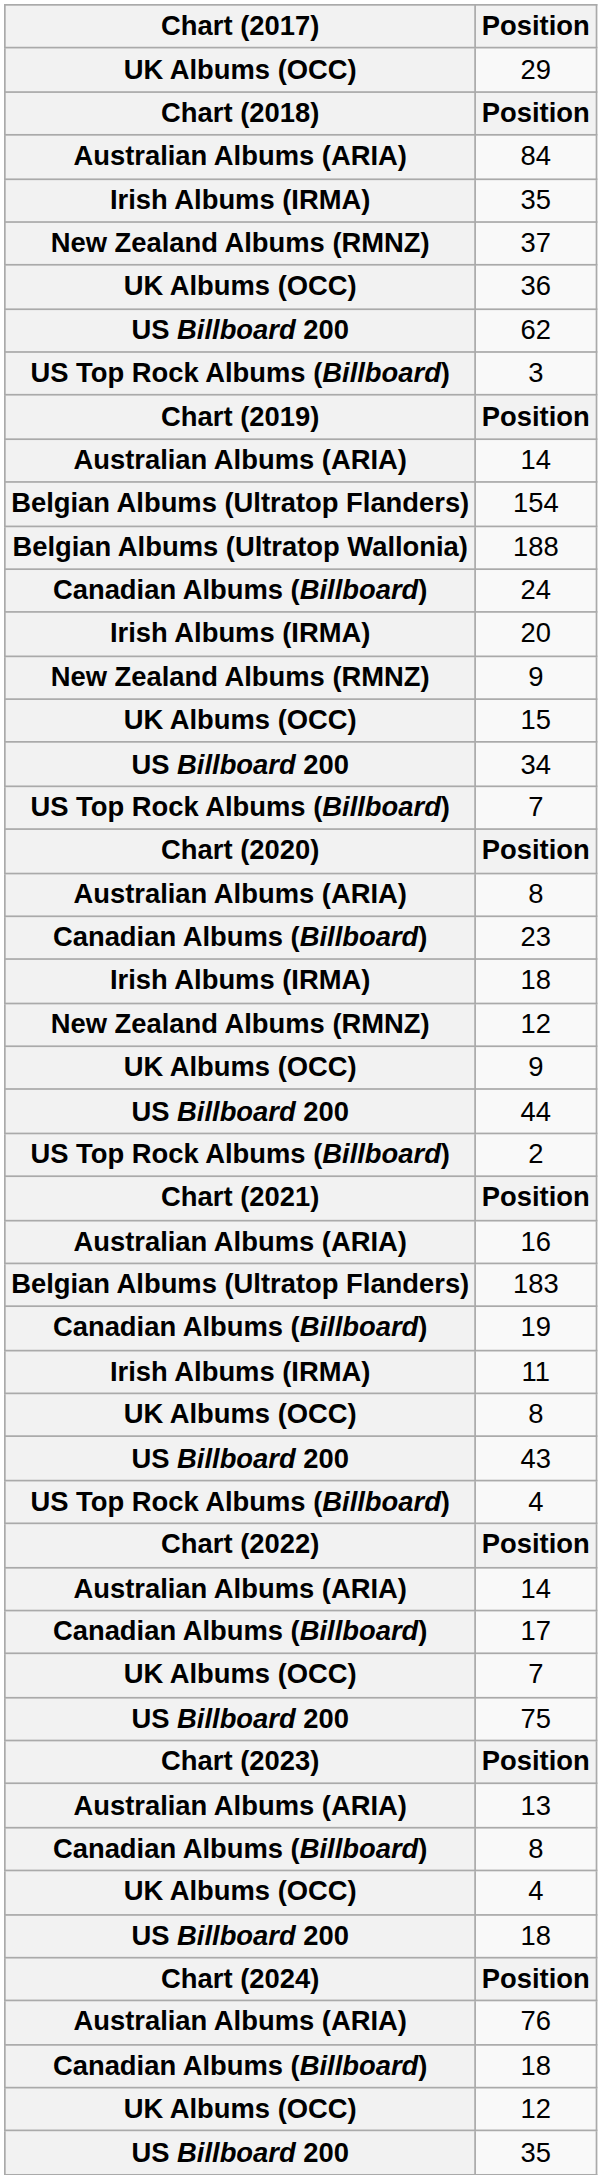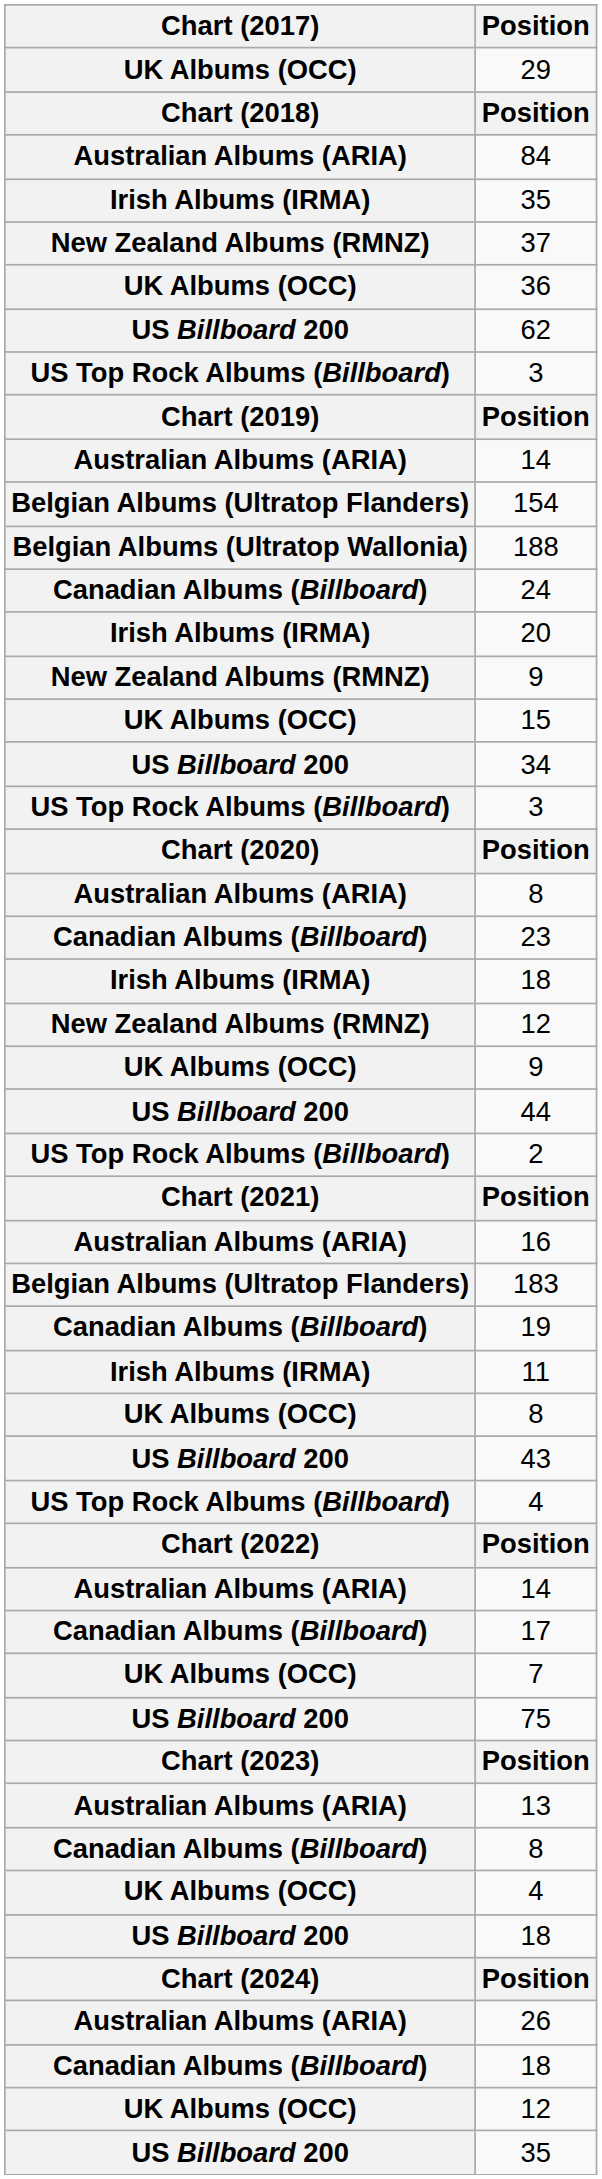row 19 | Position: 7 -> 3
row 47 | Position: 76 -> 26
